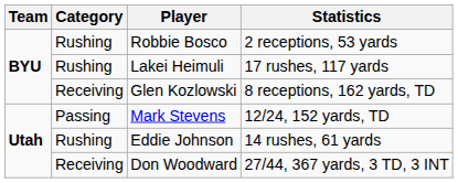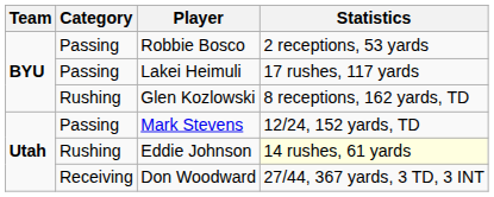Robbie Bosco | Category: Rushing -> Passing
Lakei Heimuli | Category: Rushing -> Passing
Glen Kozlowski | Category: Receiving -> Rushing
Eddie Johnson | Statistics: no background -> lightyellow background
